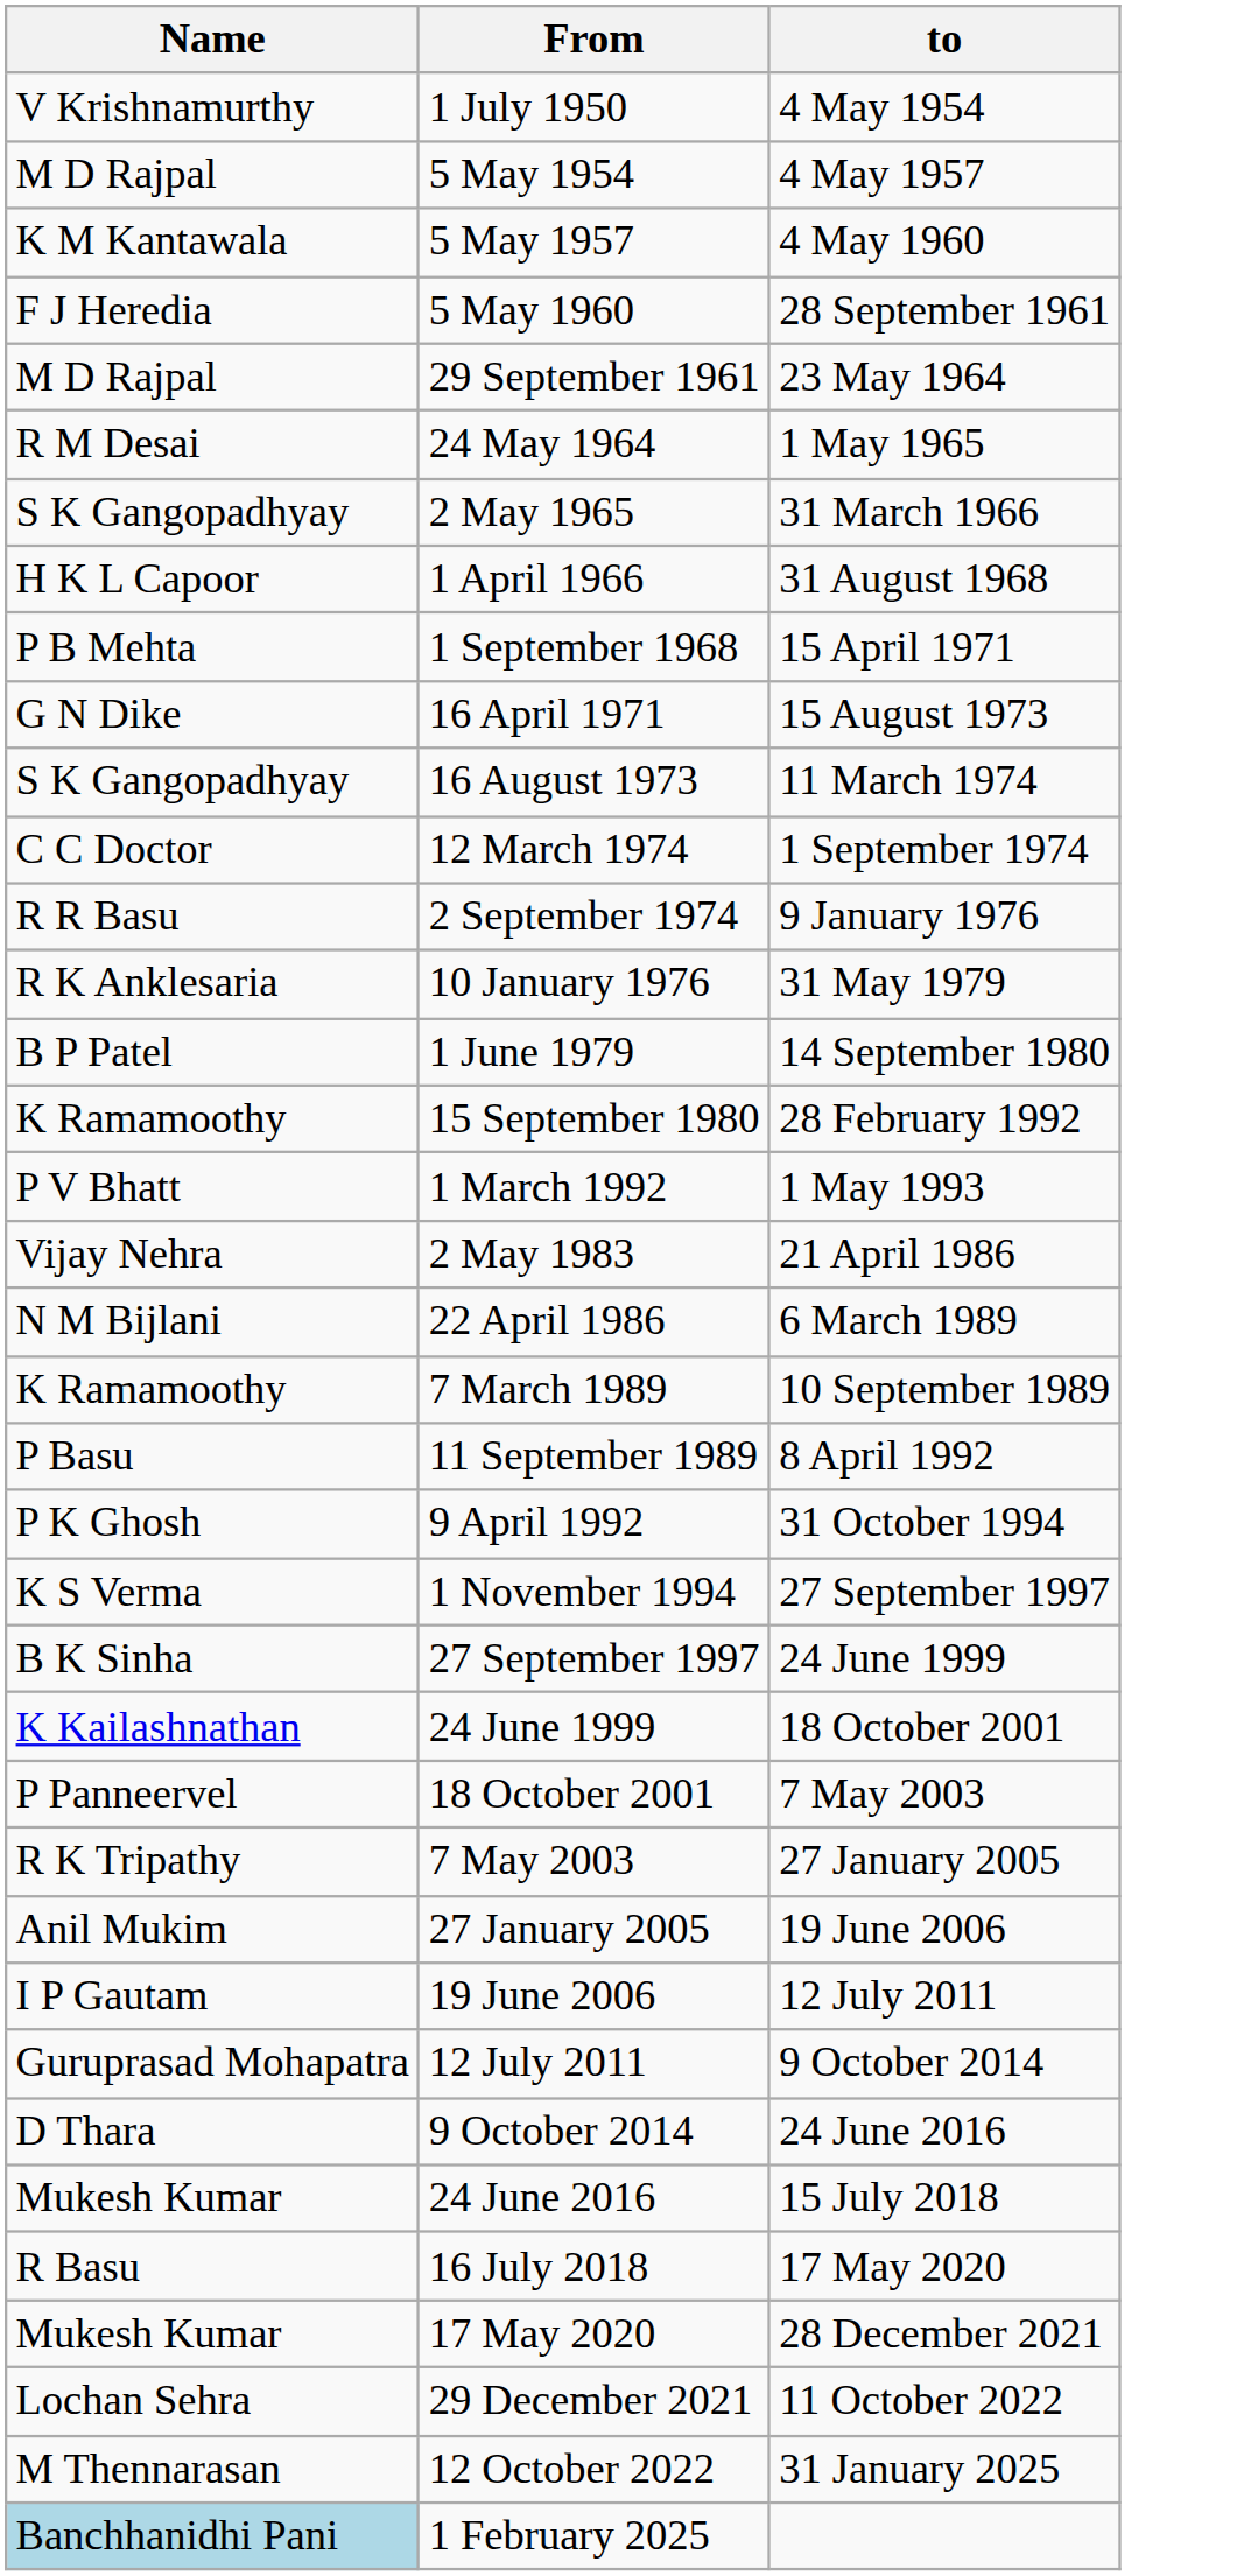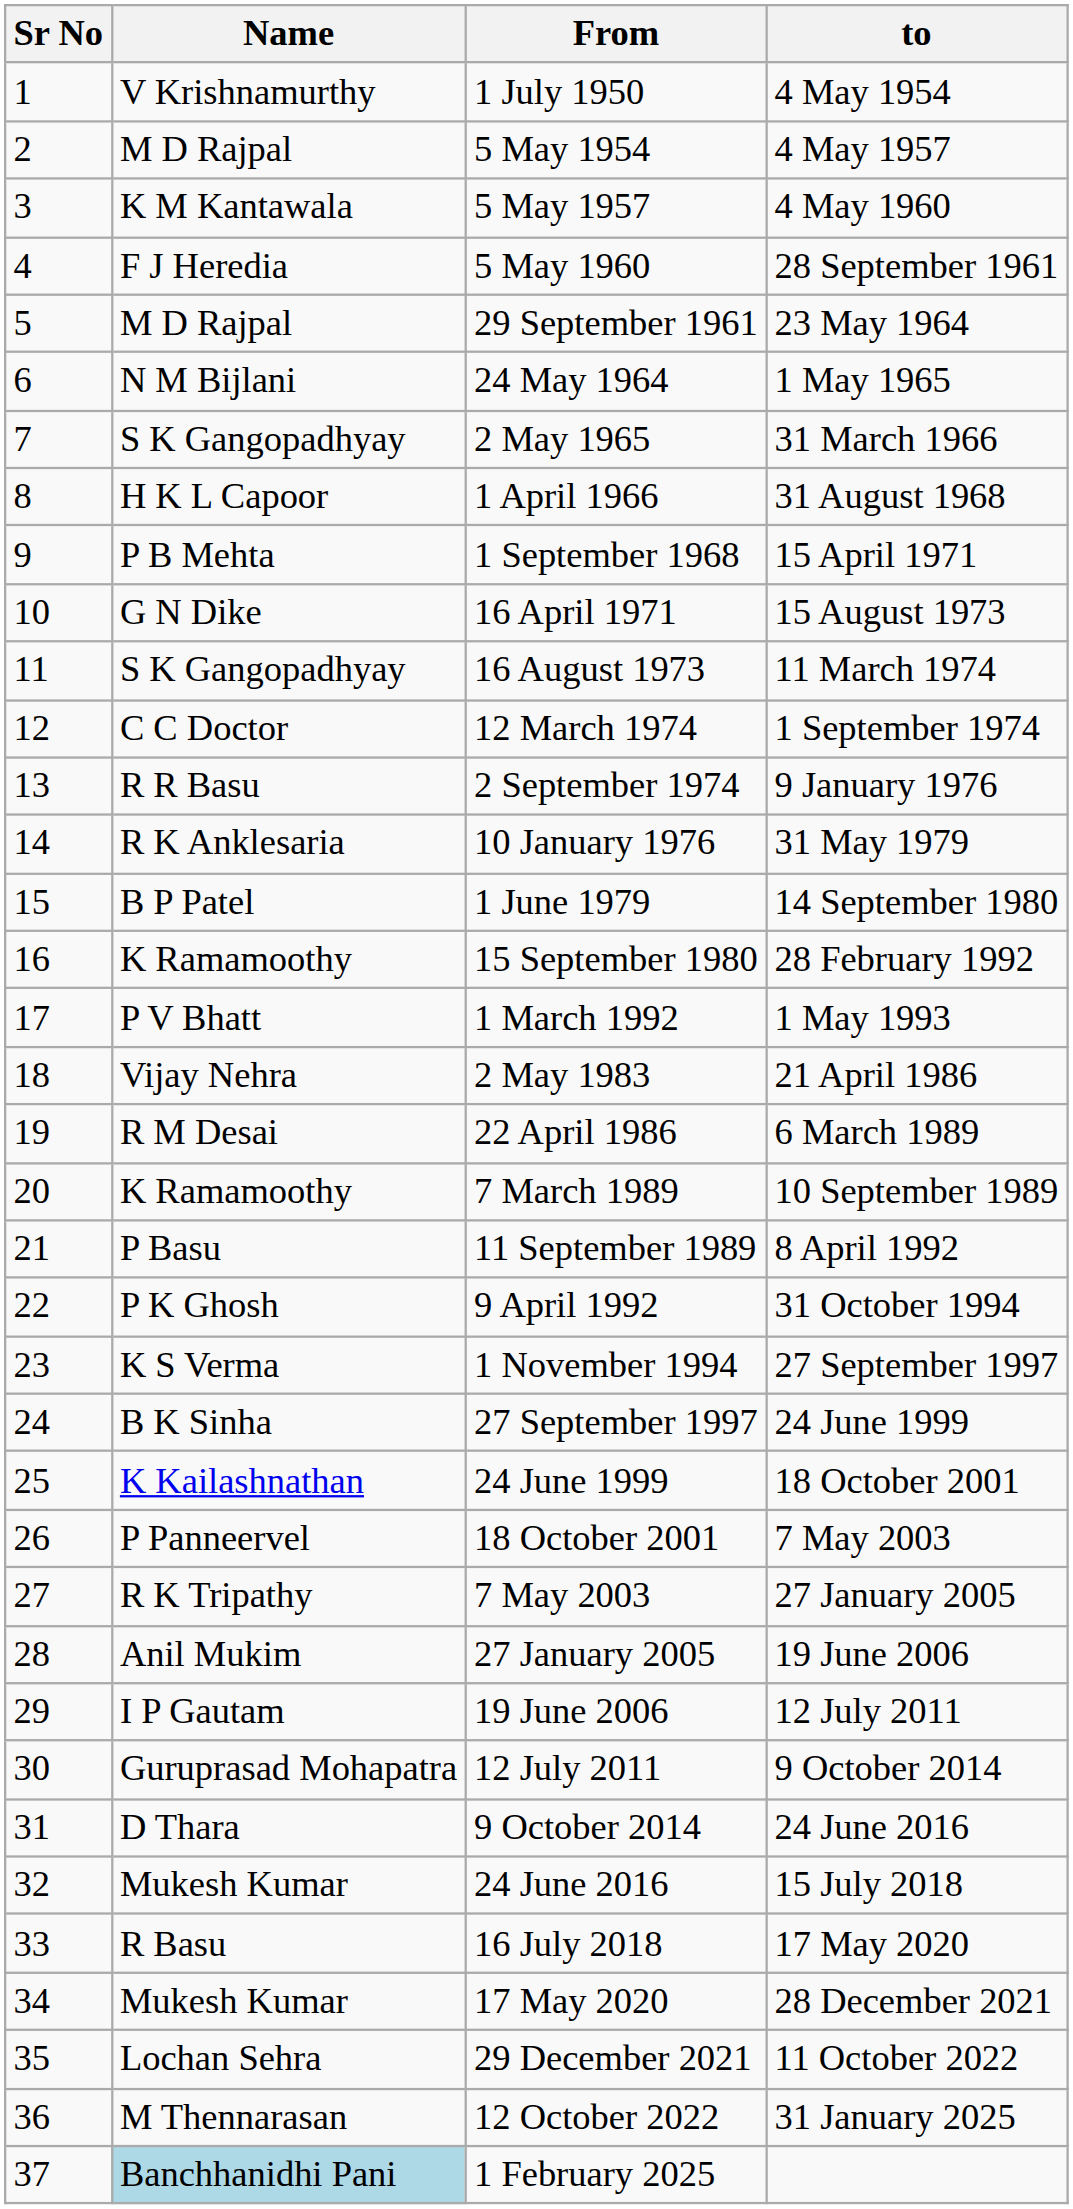+ column: Sr No | 1 | 2 | 3 | 4 | 5 | 6 | 7 | 8 | 9 | 10 | 11 | 12 | 13 | 14 | 15 | 16 | 17 | 18 | 19 | 20 | 21 | 22 | 23 | 24 | 25 | 26 | 27 | 28 | 29 | 30 | 31 | 32 | 33 | 34 | 35 | 36 | 37
24 May 1964 | Name: R M Desai -> N M Bijlani
22 April 1986 | Name: N M Bijlani -> R M Desai
